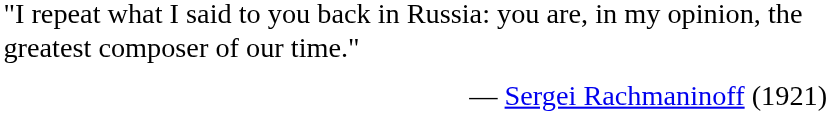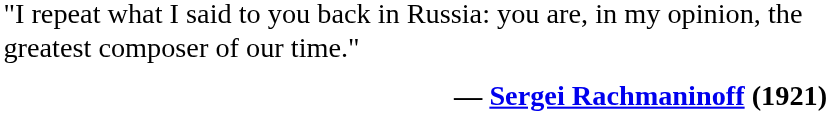row 2 | column 1: normal -> bold
